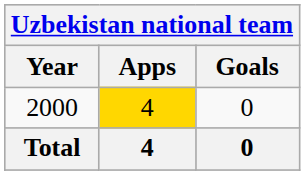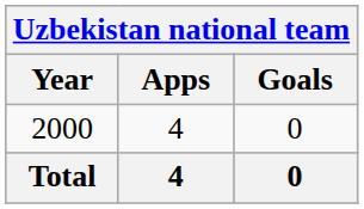2000 | Apps: gold background -> no background
